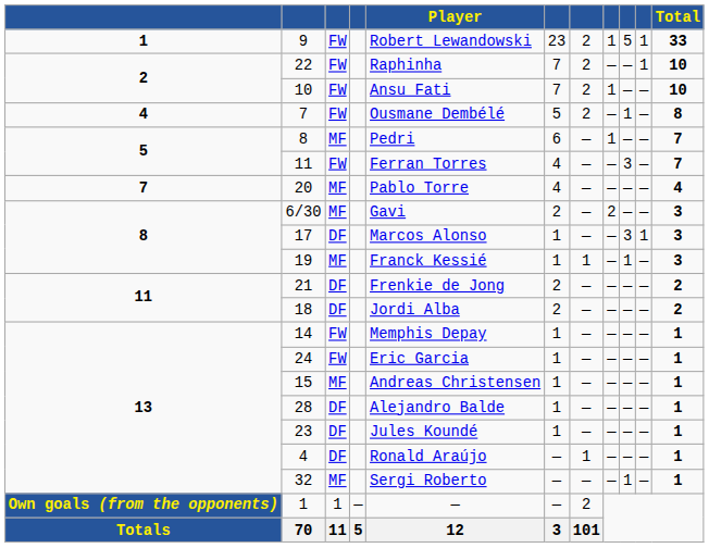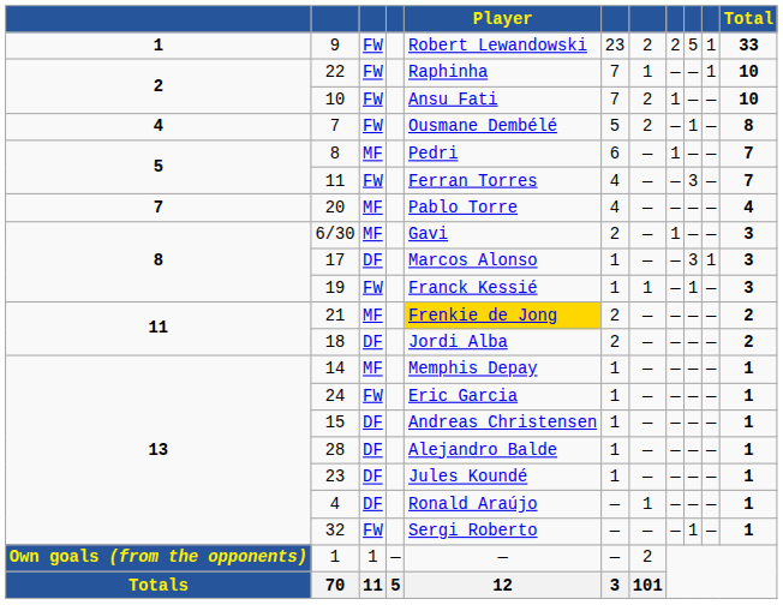9 | column 8: 1 -> 2
22 | column 7: 2 -> 1
6/30 | column 8: 2 -> 1
19 | column 3: MF -> FW
21 | column 3: DF -> MF
21 | Player: no background -> gold background
14 | column 3: FW -> MF
15 | column 3: MF -> DF
32 | column 3: MF -> FW
